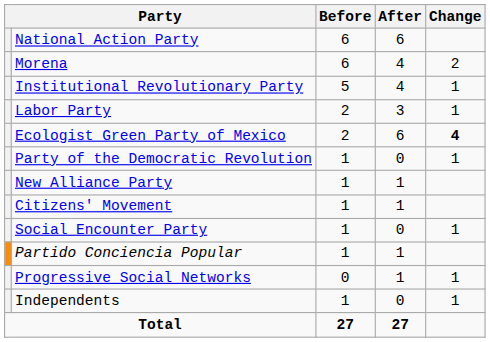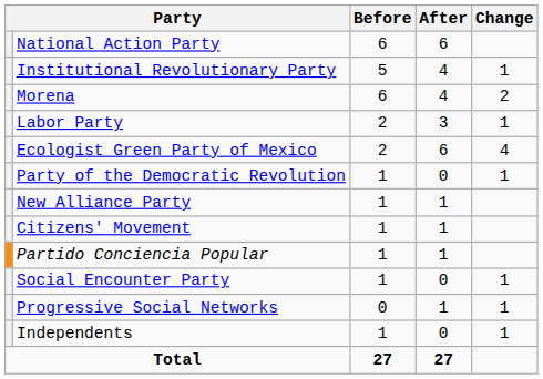rows swapped: Morena <-> Institutional Revolutionary Party
Ecologist Green Party of Mexico | Change: bold -> normal
rows swapped: Social Encounter Party <-> Partido Conciencia Popular
